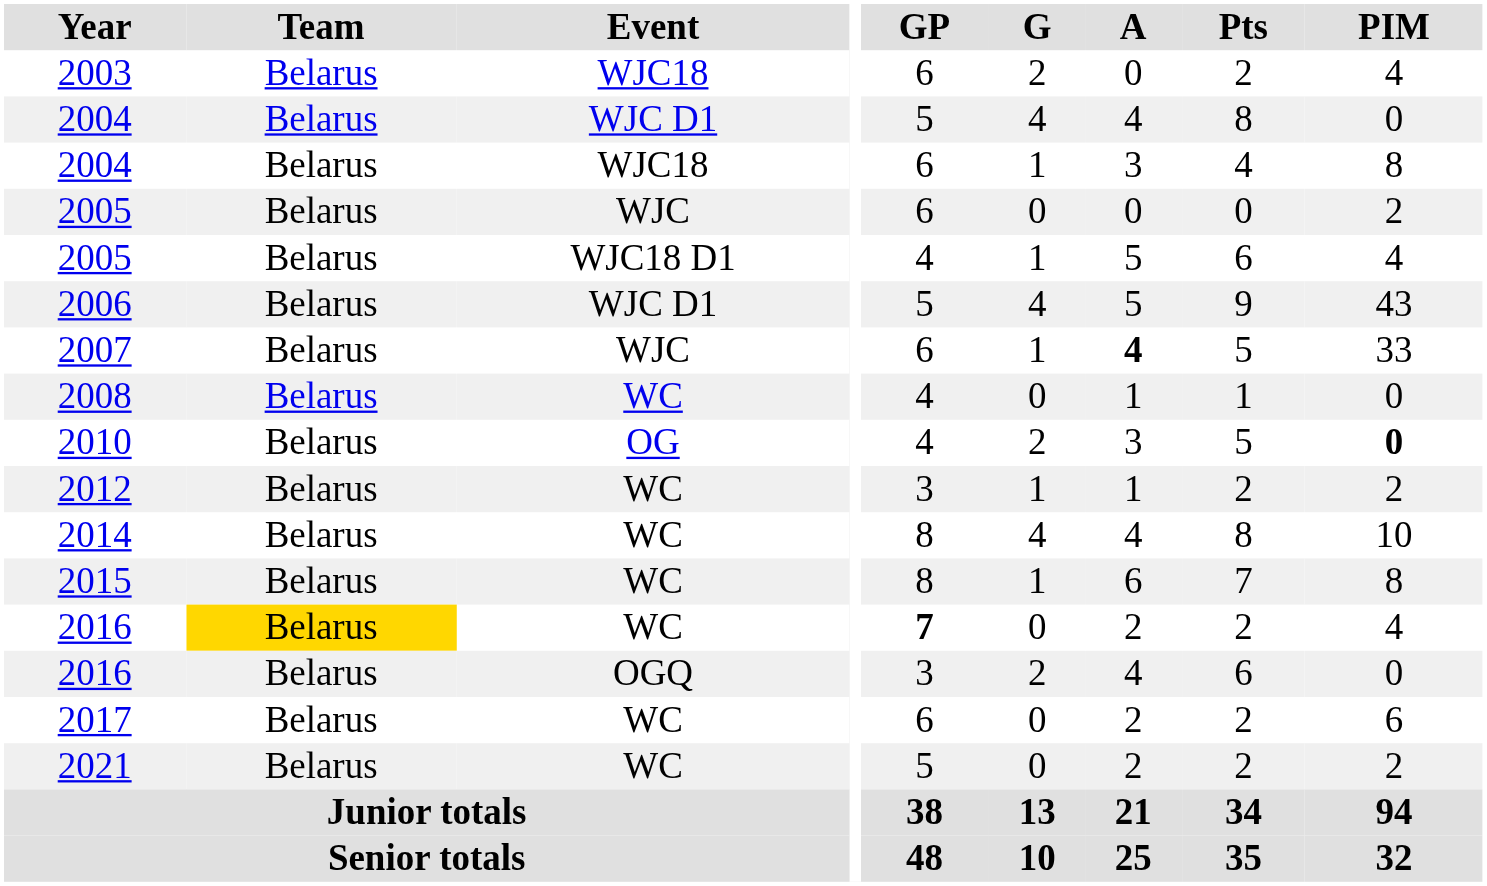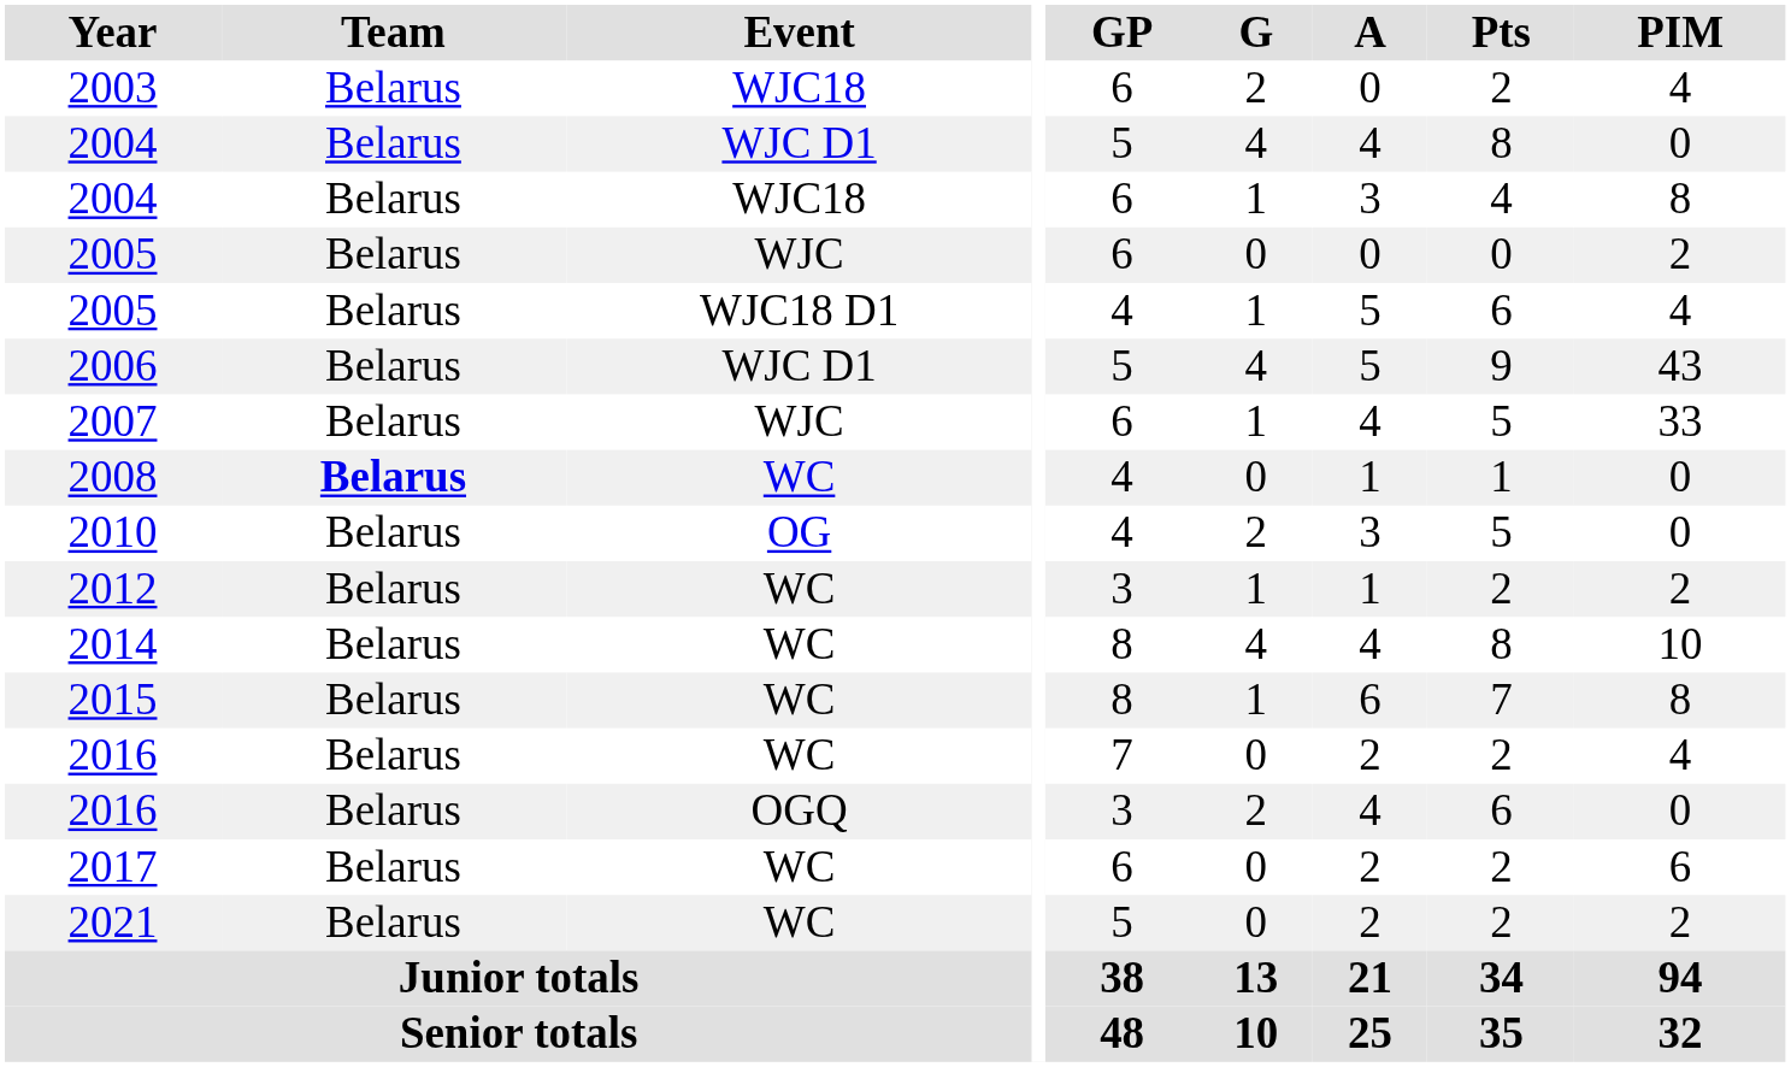2007 | A: bold -> normal
2008 | Team: normal -> bold
2010 | PIM: bold -> normal
2016 / WC | Team: gold background -> no background
2016 / WC | GP: bold -> normal
